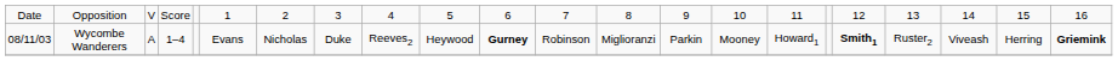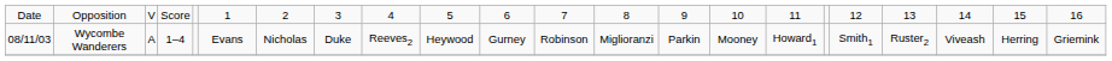Wycombe Wanderers | column 11: bold -> normal
Wycombe Wanderers | column 18: bold -> normal
Wycombe Wanderers | column 22: bold -> normal
